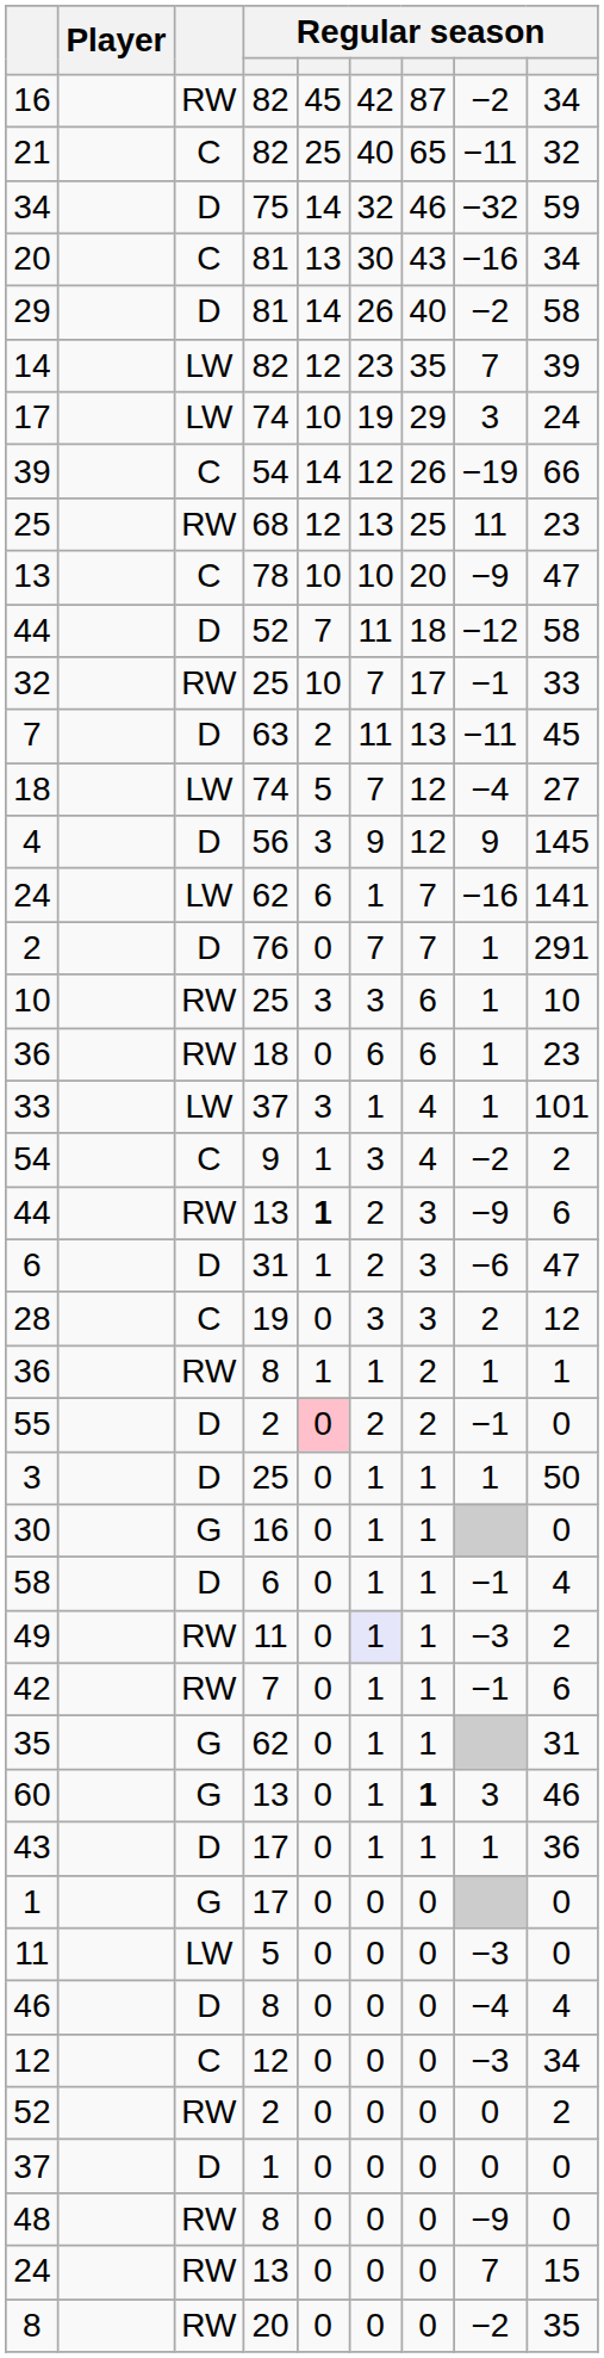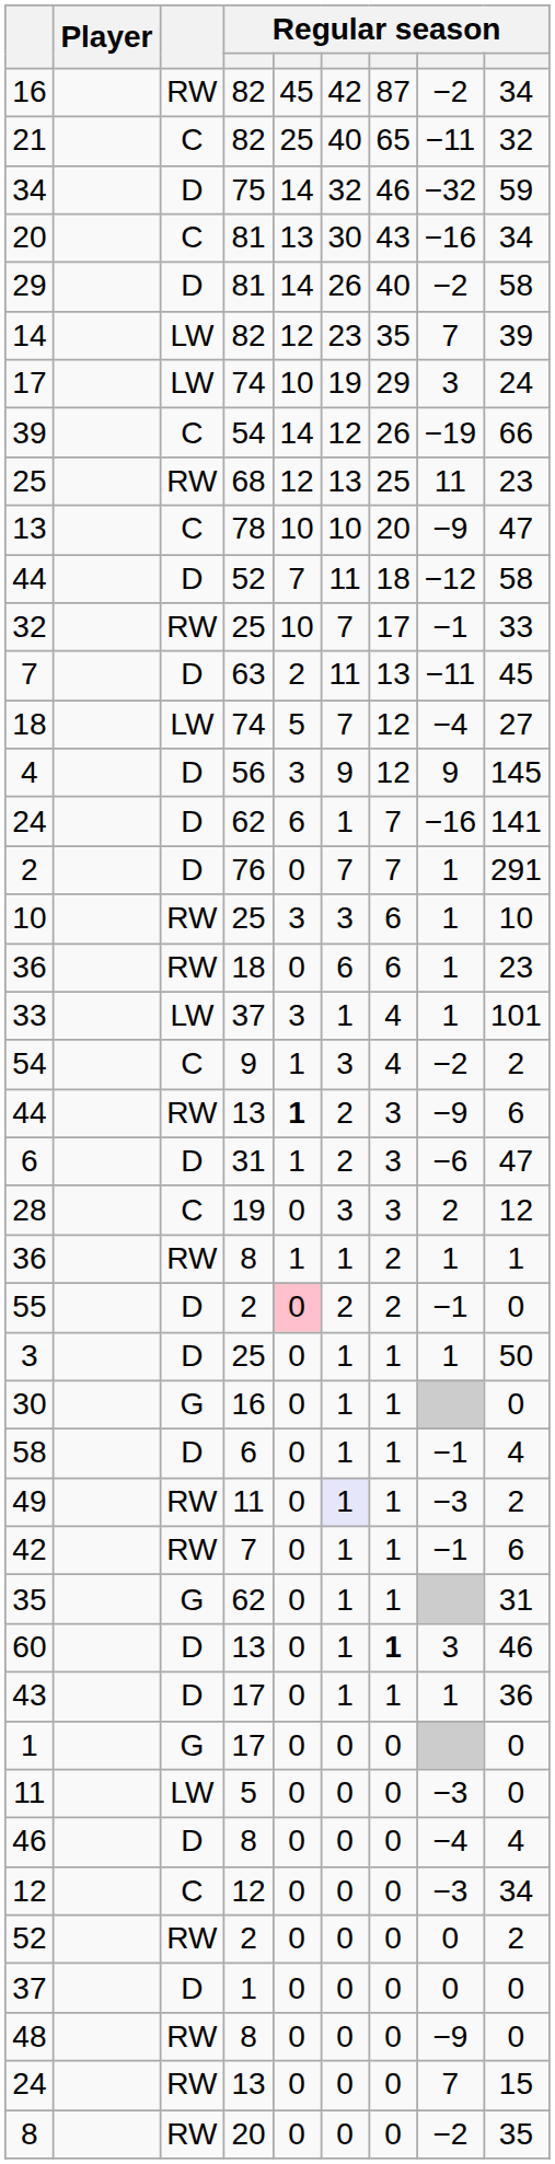24 / 62 | column 3: LW -> D
60 | column 3: G -> D
